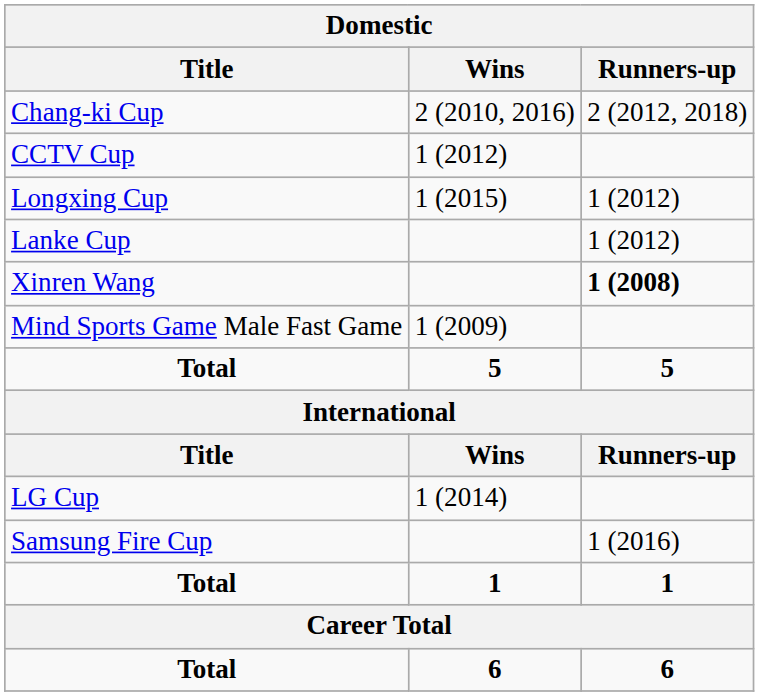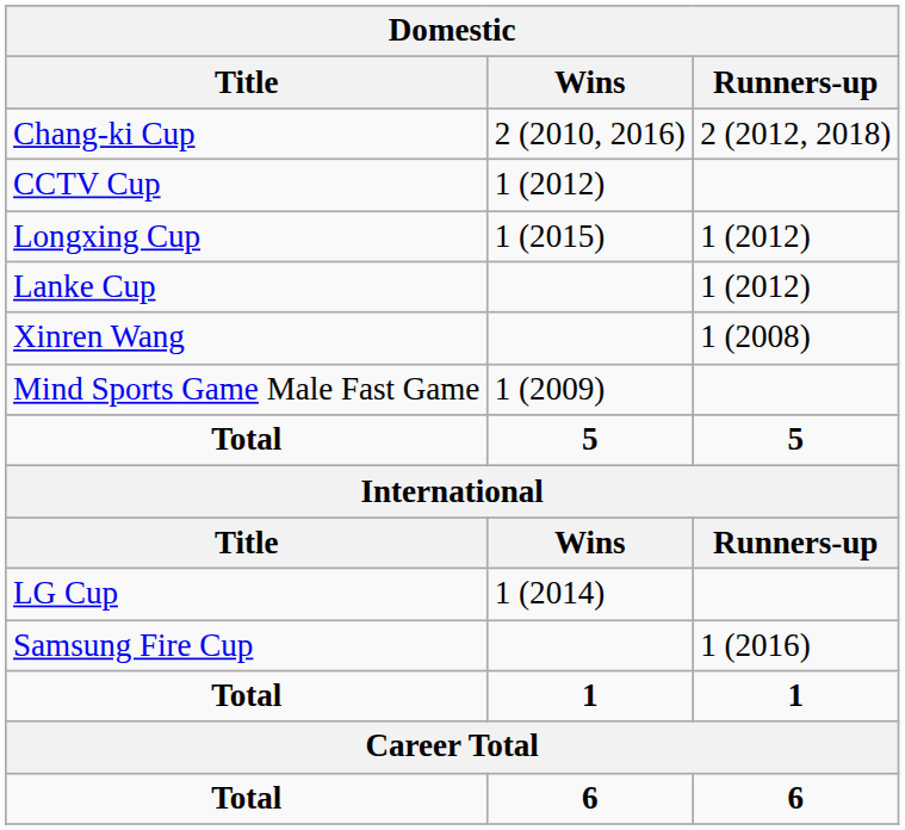Xinren Wang | Runners-up: bold -> normal
